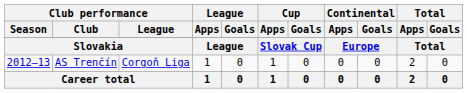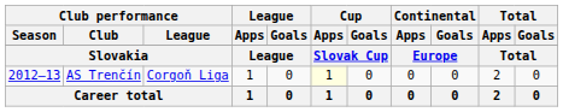AS Trenčín | Cup / Apps: no background -> lightyellow background
